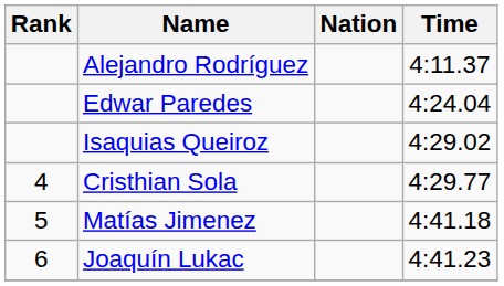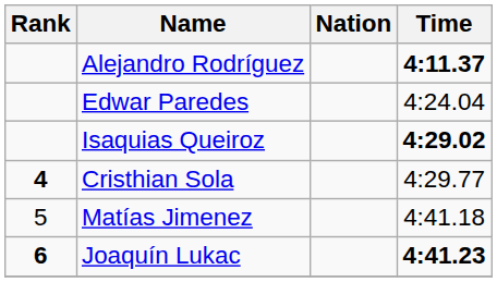Alejandro Rodríguez | Time: normal -> bold
Isaquias Queiroz | Time: normal -> bold
Cristhian Sola | Rank: normal -> bold
Joaquín Lukac | Rank: normal -> bold
Joaquín Lukac | Time: normal -> bold
